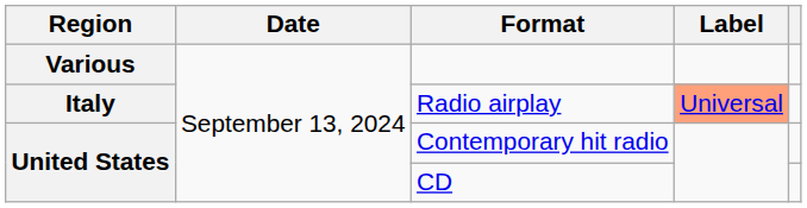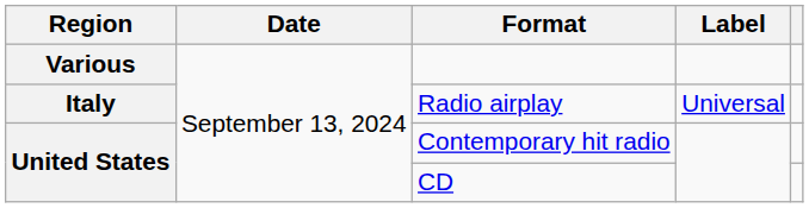Radio airplay | Label: lightsalmon background -> no background
